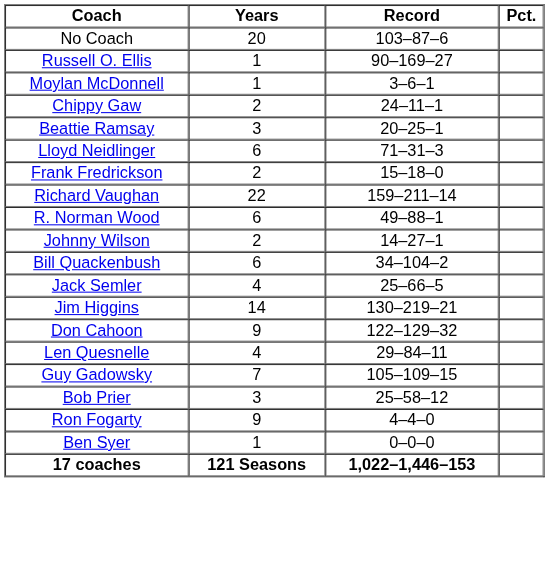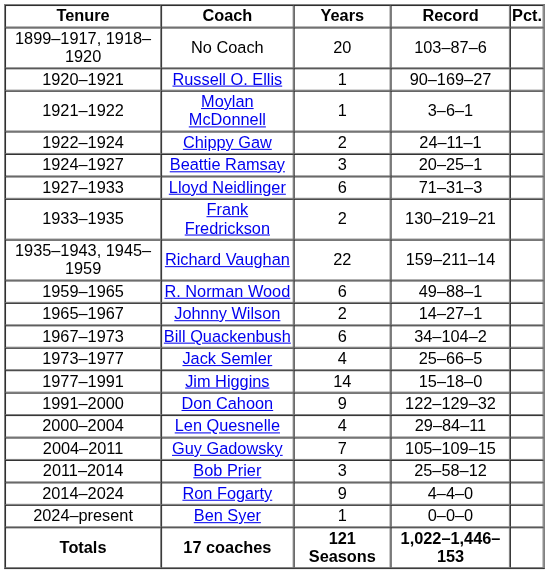+ column: Tenure | 1899–1917, 1918–1920 | 1920–1921 | 1921–1922 | 1922–1924 | 1924–1927 | 1927–1933 | 1933–1935 | 1935–1943, 1945–1959 | 1959–1965 | 1965–1967 | 1967–1973 | 1973–1977 | 1977–1991 | 1991–2000 | 2000–2004 | 2004–2011 | 2011–2014 | 2014–2024 | 2024–present | Totals
Frank Fredrickson | Record: 15–18–0 -> 130–219–21
Jim Higgins | Record: 130–219–21 -> 15–18–0
